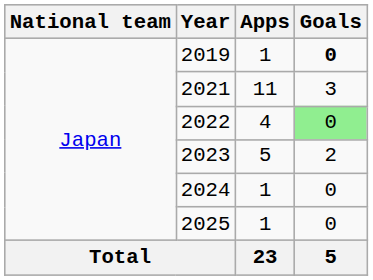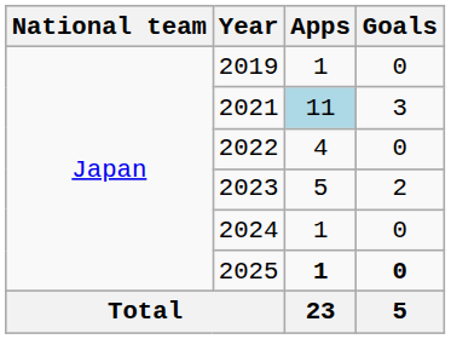2019 | Goals: bold -> normal
2021 | Apps: no background -> lightblue background
2022 | Goals: lightgreen background -> no background
2025 | Apps: normal -> bold
2025 | Goals: normal -> bold
